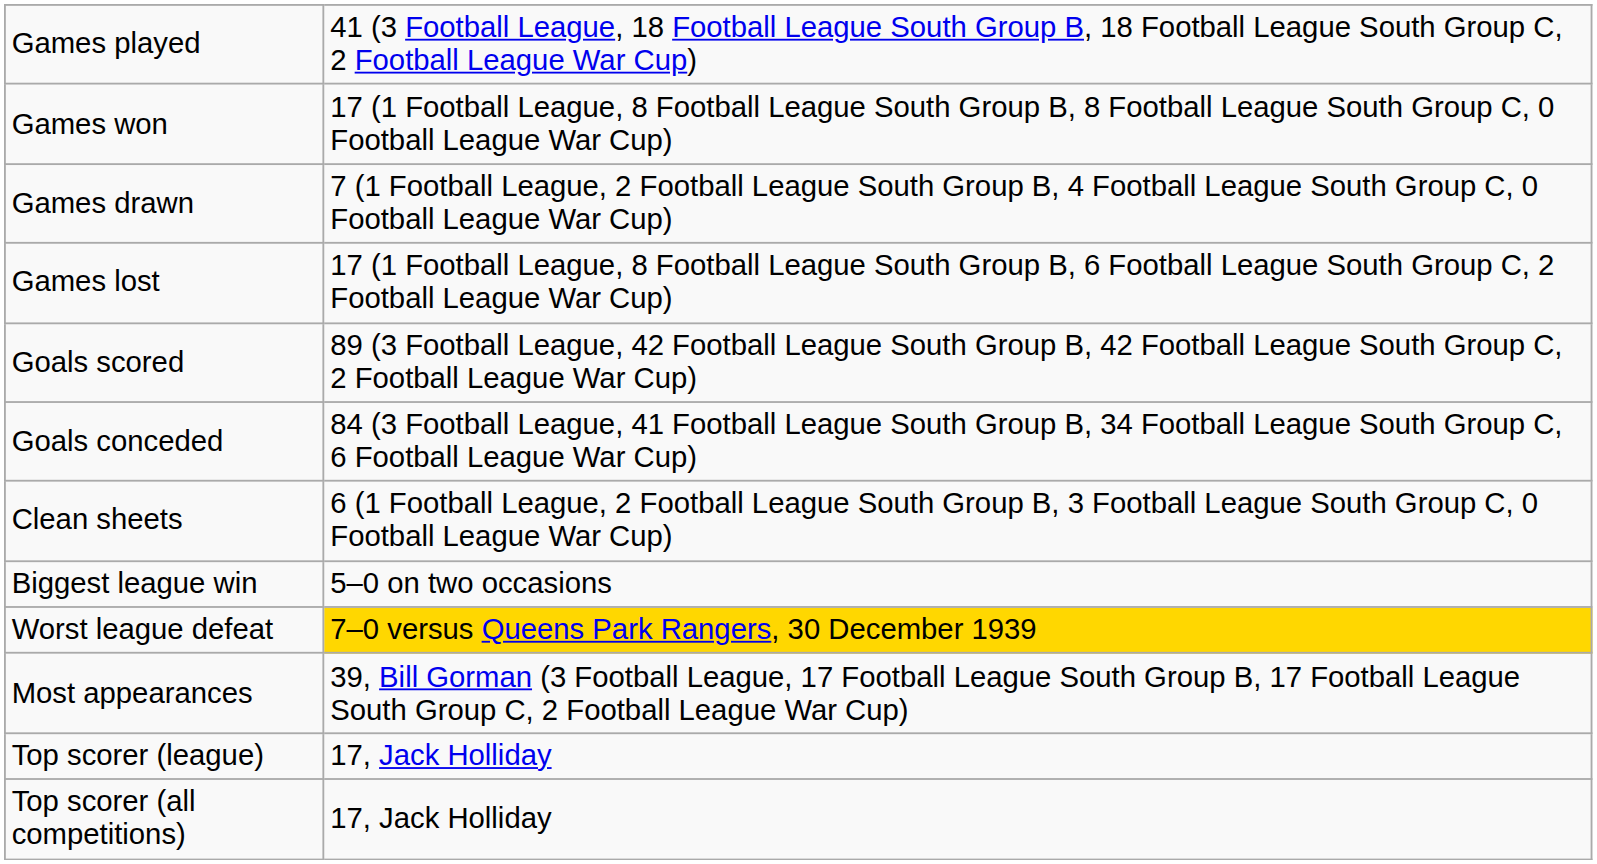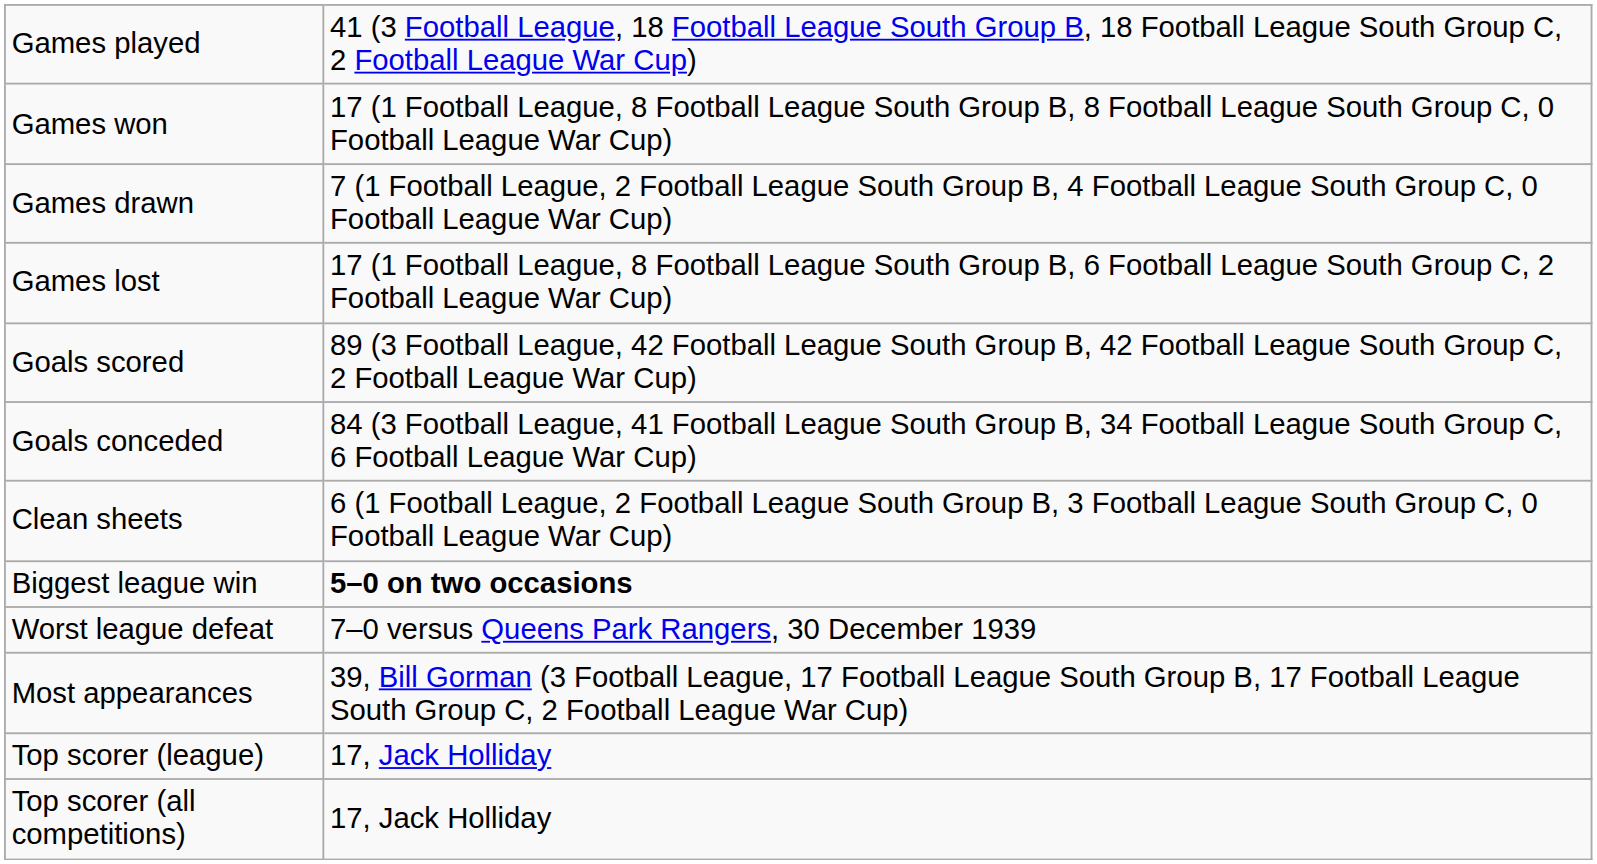Biggest league win | column 2: normal -> bold
Worst league defeat | column 2: gold background -> no background
